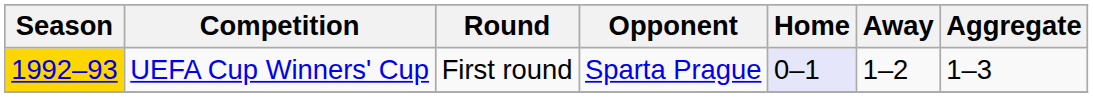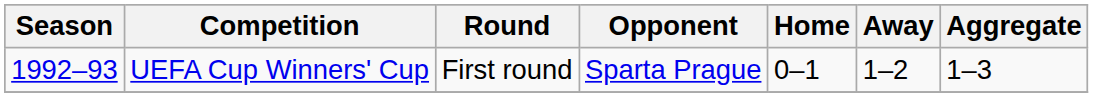UEFA Cup Winners' Cup | Season: gold background -> no background
UEFA Cup Winners' Cup | Home: lavender background -> no background
